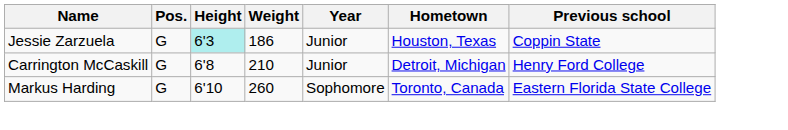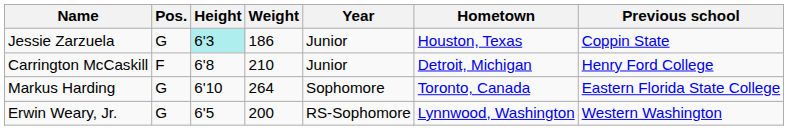Carrington McCaskill | Pos.: G -> F
Markus Harding | Weight: 260 -> 264
+ row: Erwin Weary, Jr. | G | 6'5 | 200 | RS-Sophomore | Lynnwood, Washington | Western Washington
